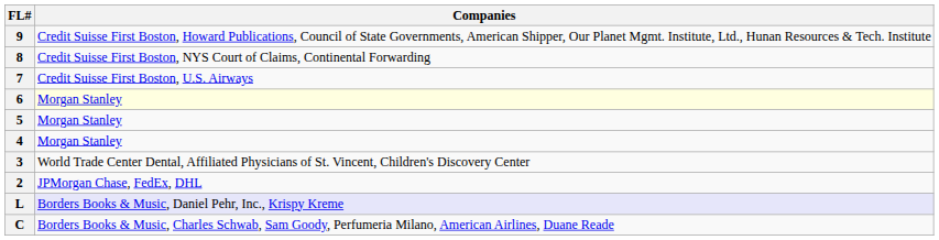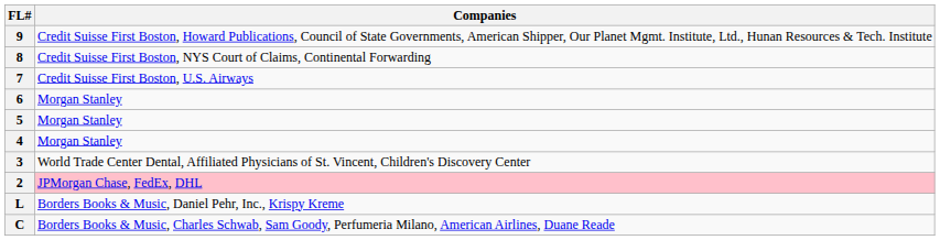6 | Companies: lightyellow background -> no background
2 | Companies: no background -> pink background
L | Companies: lavender background -> no background
